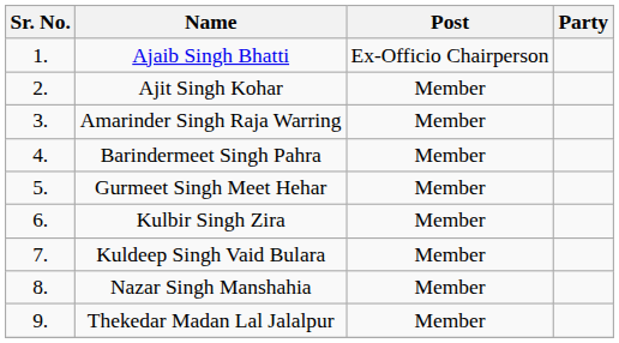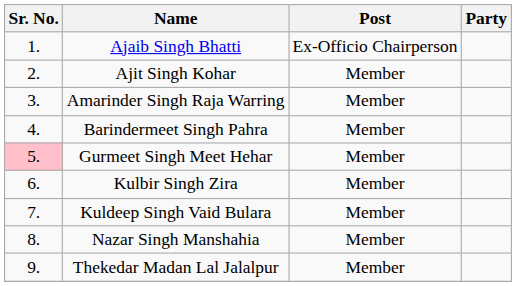Gurmeet Singh Meet Hehar | Sr. No.: no background -> pink background
